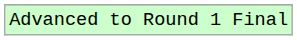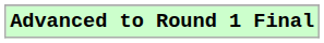row 1 | column 1: normal -> bold
